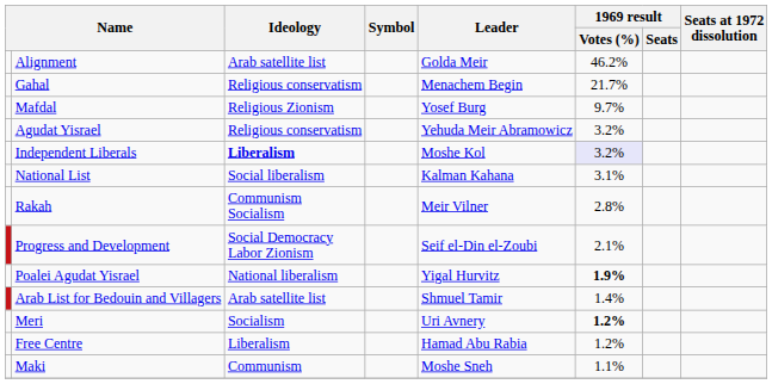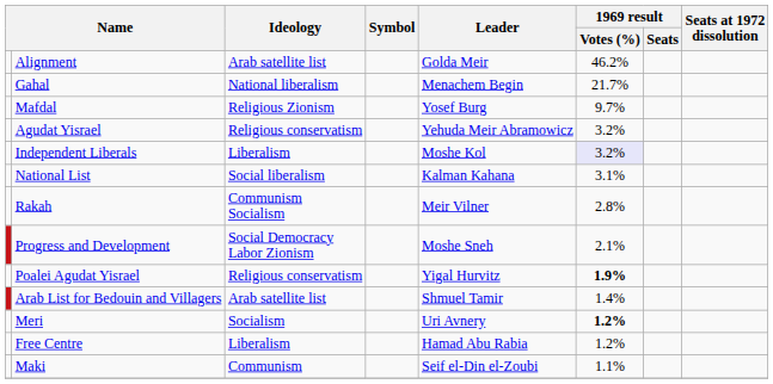Gahal | Ideology: Religious conservatism -> National liberalism
Independent Liberals | Ideology: bold -> normal
Progress and Development | Leader: Seif el-Din el-Zoubi -> Moshe Sneh
Poalei Agudat Yisrael | Ideology: National liberalism -> Religious conservatism
Maki | Leader: Moshe Sneh -> Seif el-Din el-Zoubi
